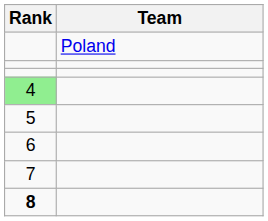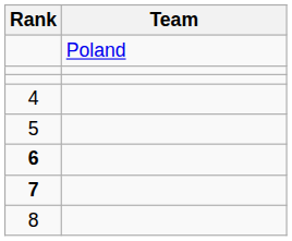row 5 | Rank: lightgreen background -> no background
row 7 | Rank: normal -> bold
row 8 | Rank: normal -> bold
row 9 | Rank: bold -> normal
